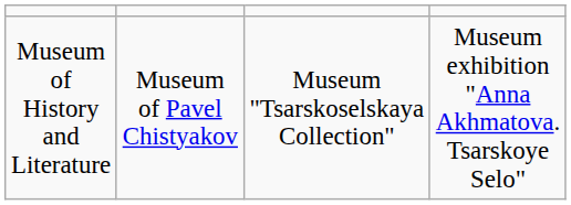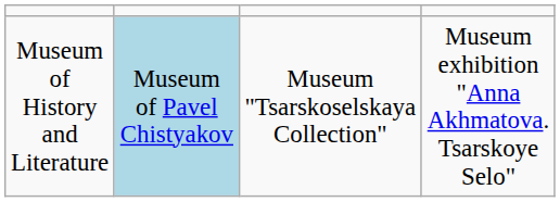Museum of History and Literature | column 2: no background -> lightblue background
